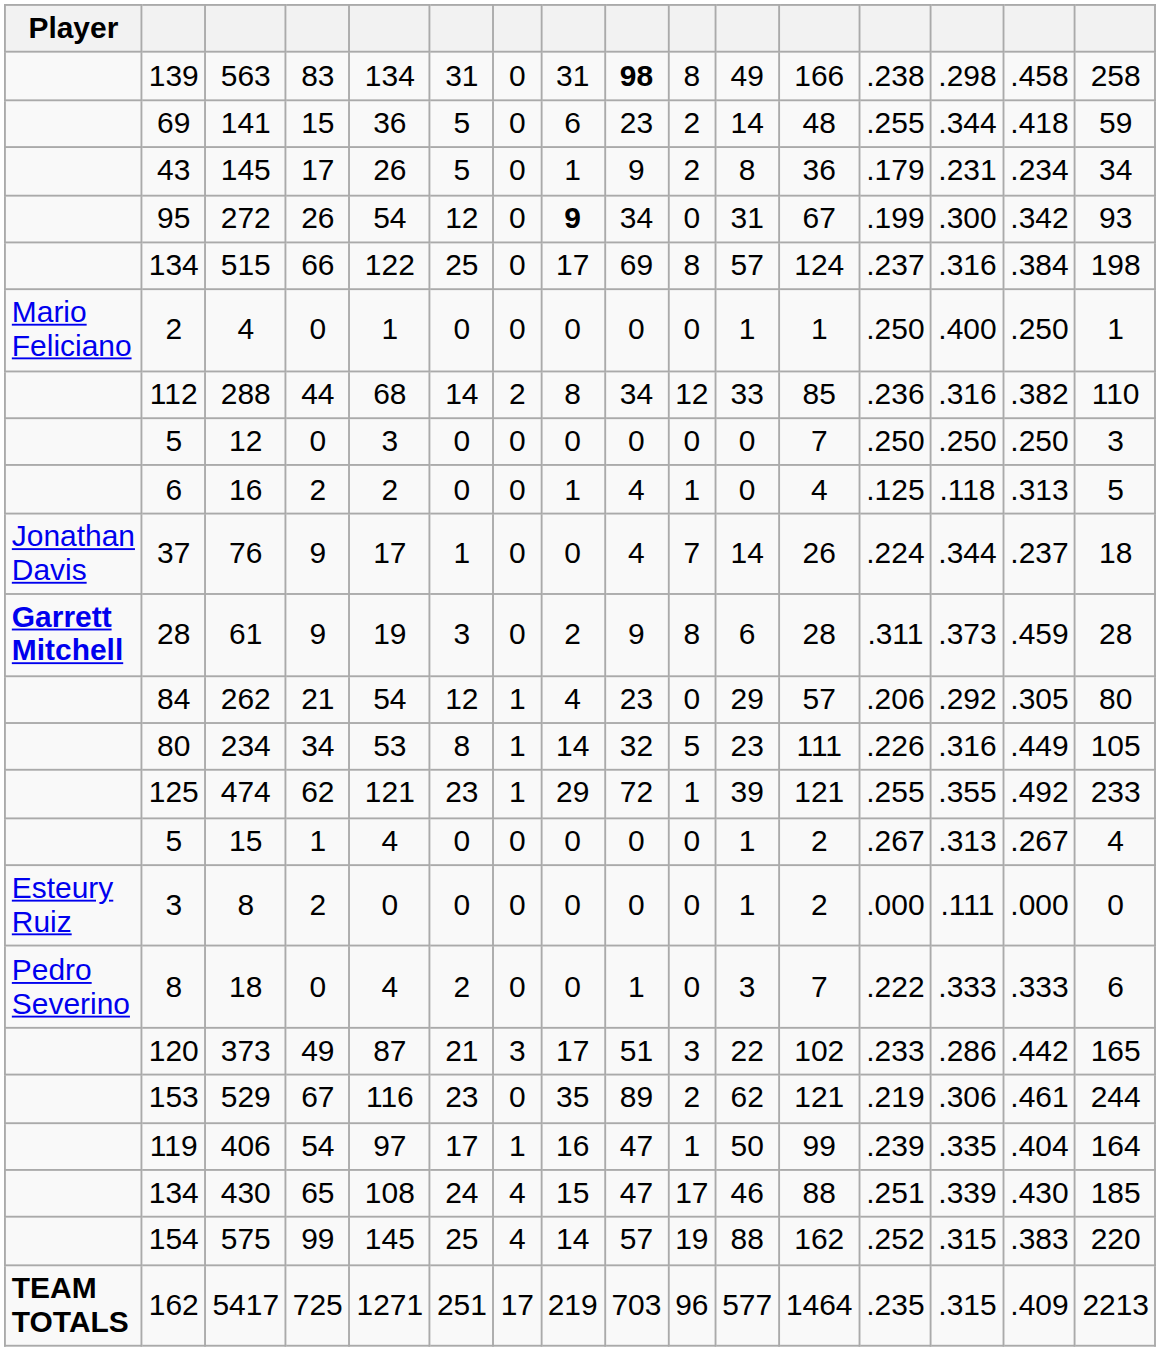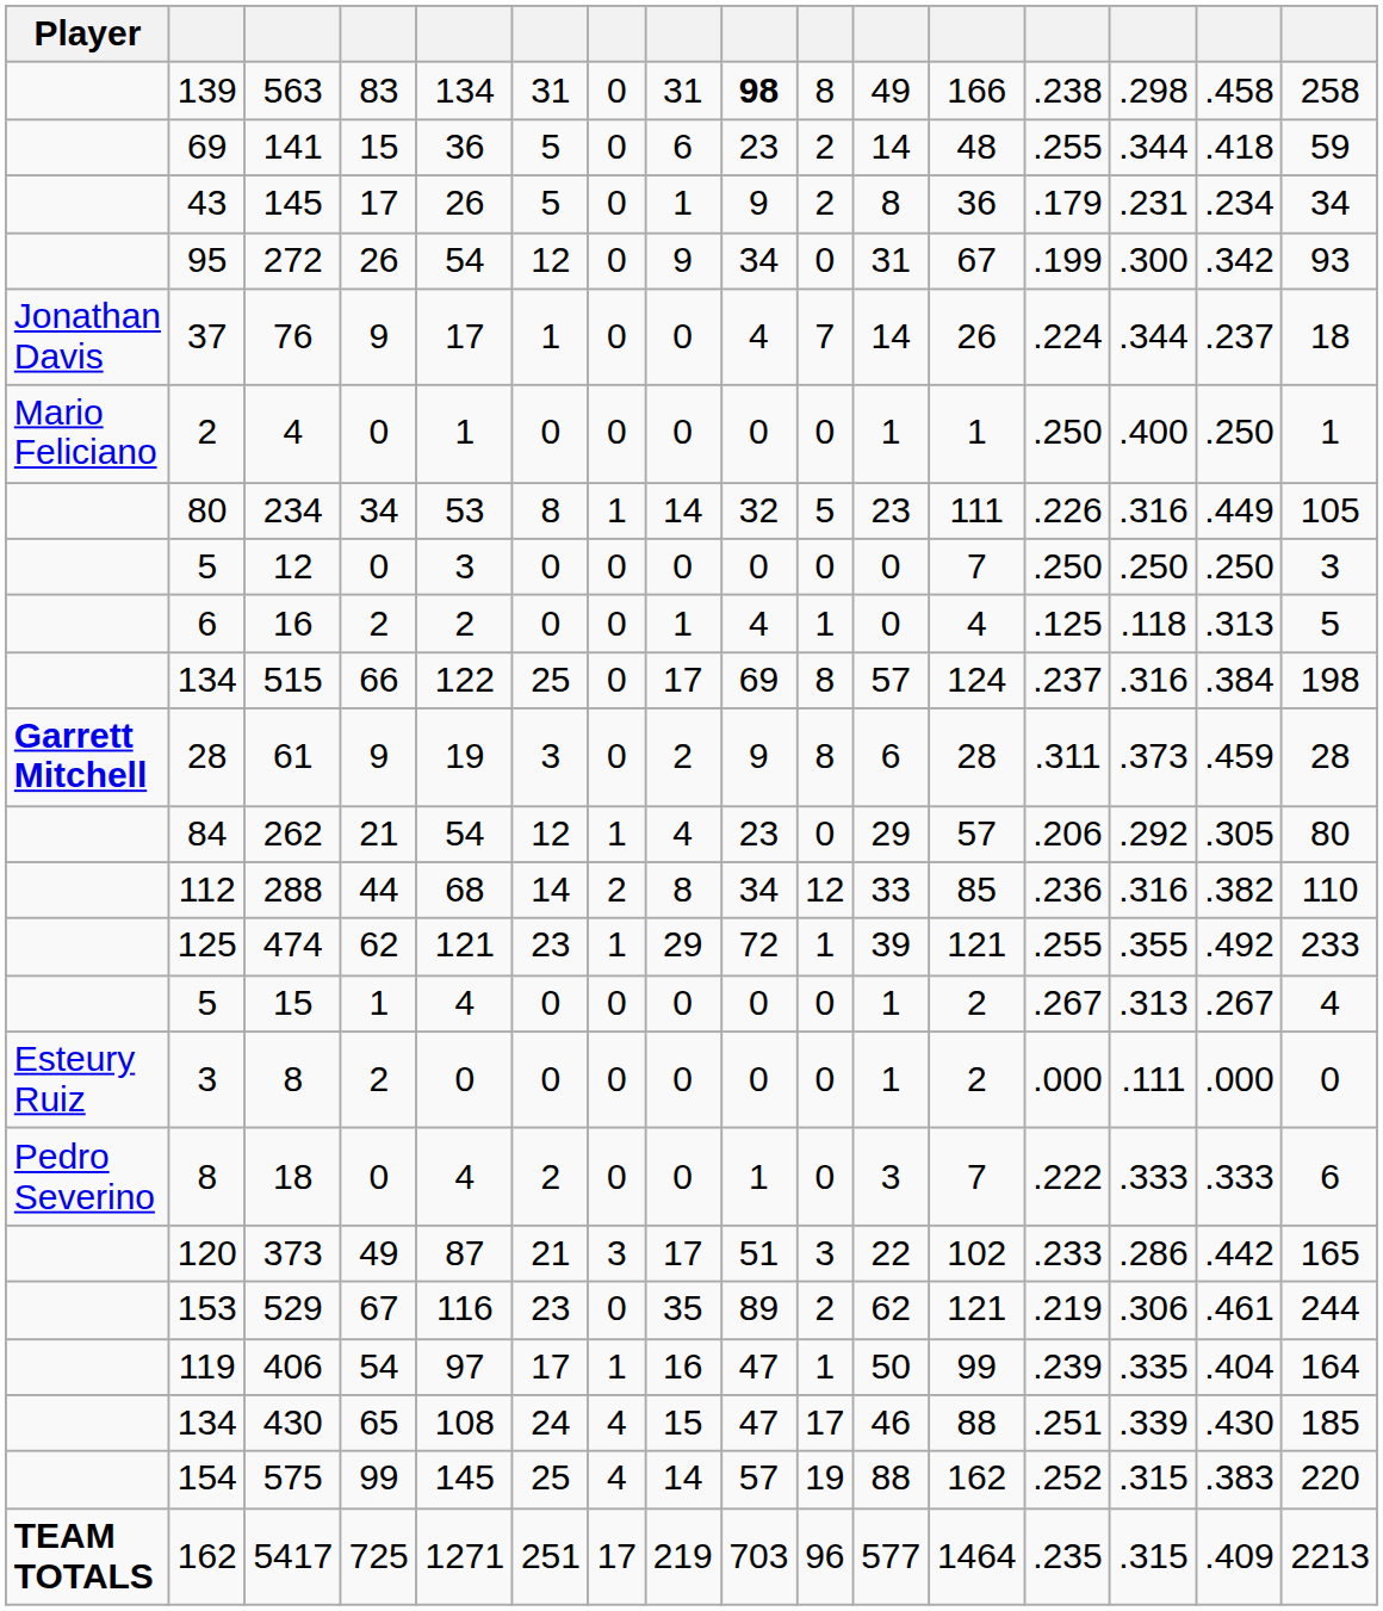272 | column 8: bold -> normal
rows swapped: 76 <-> 515
rows swapped: 234 <-> 288
